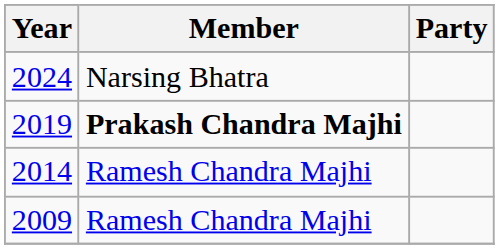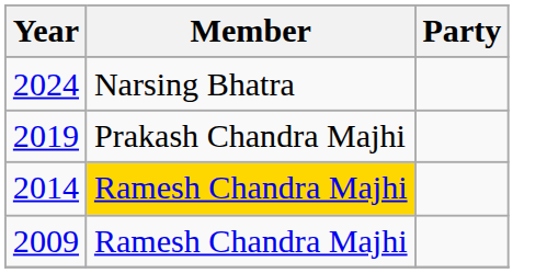2019 | Member: bold -> normal
2014 | Member: no background -> gold background
